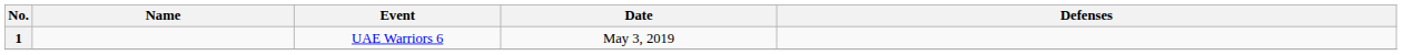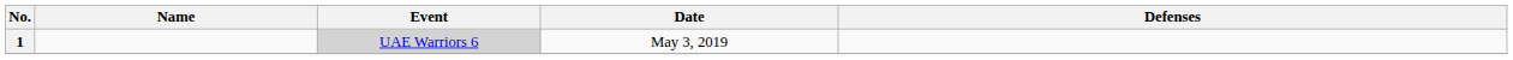1 | Event: no background -> lightgrey background
